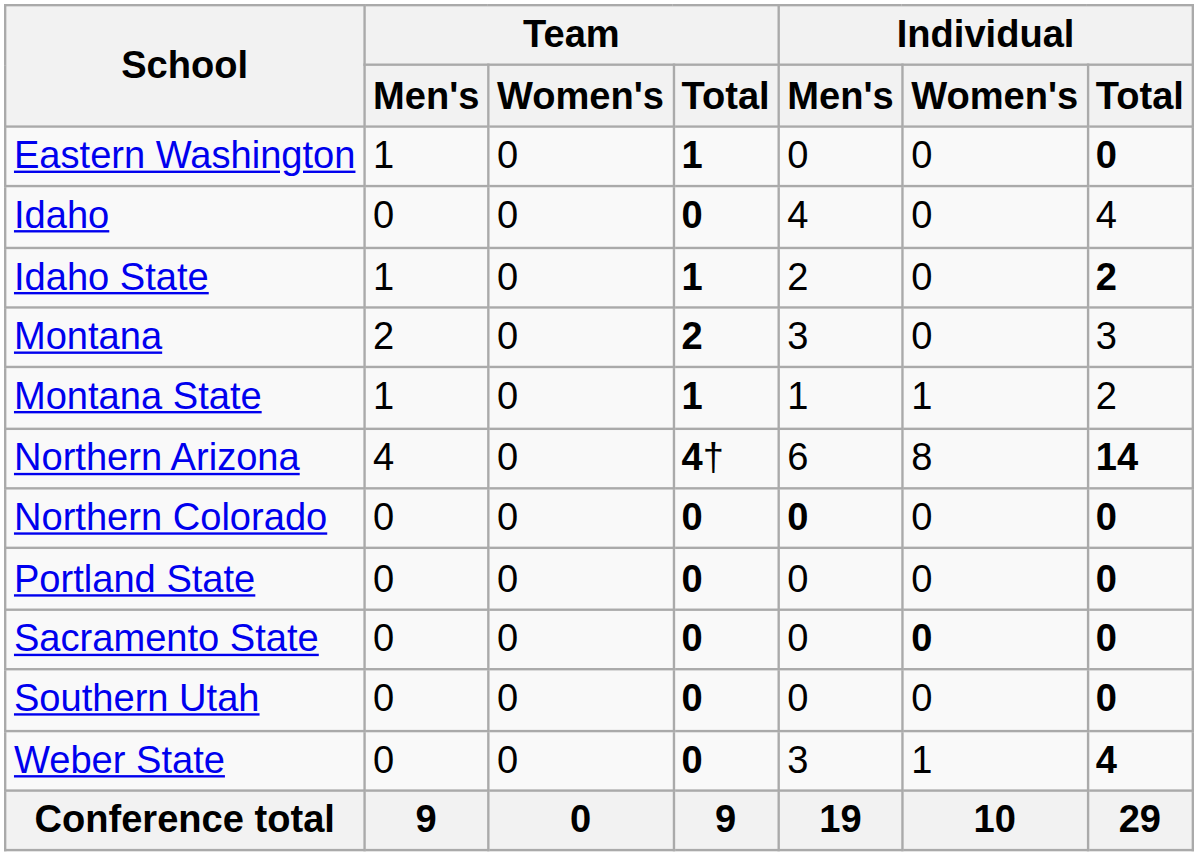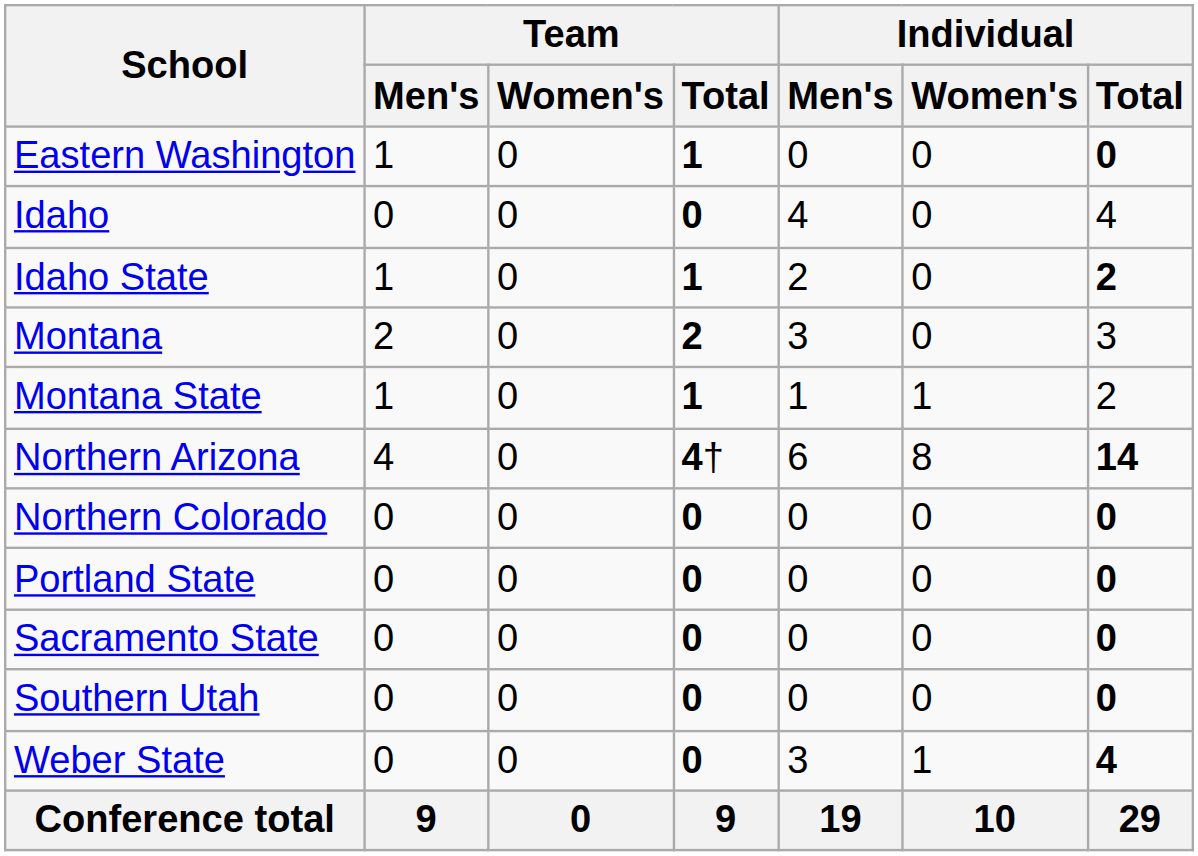Northern Colorado | Individual / Men's: bold -> normal
Sacramento State | Individual / Women's: bold -> normal
